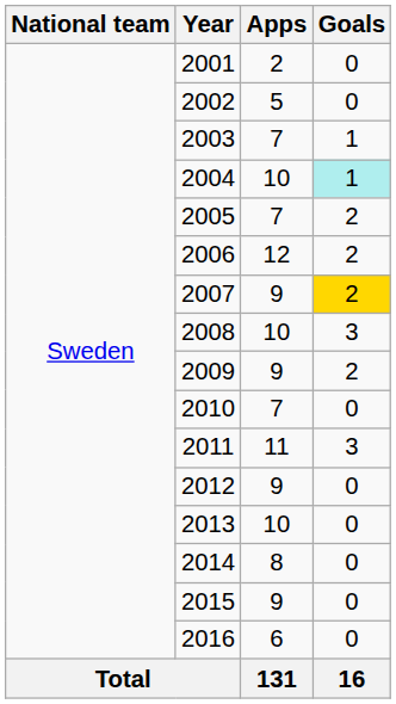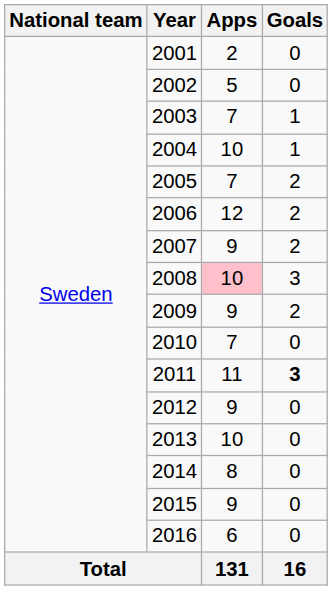2004 | Goals: paleturquoise background -> no background
2007 | Goals: gold background -> no background
2008 | Apps: no background -> pink background
2011 | Goals: normal -> bold
